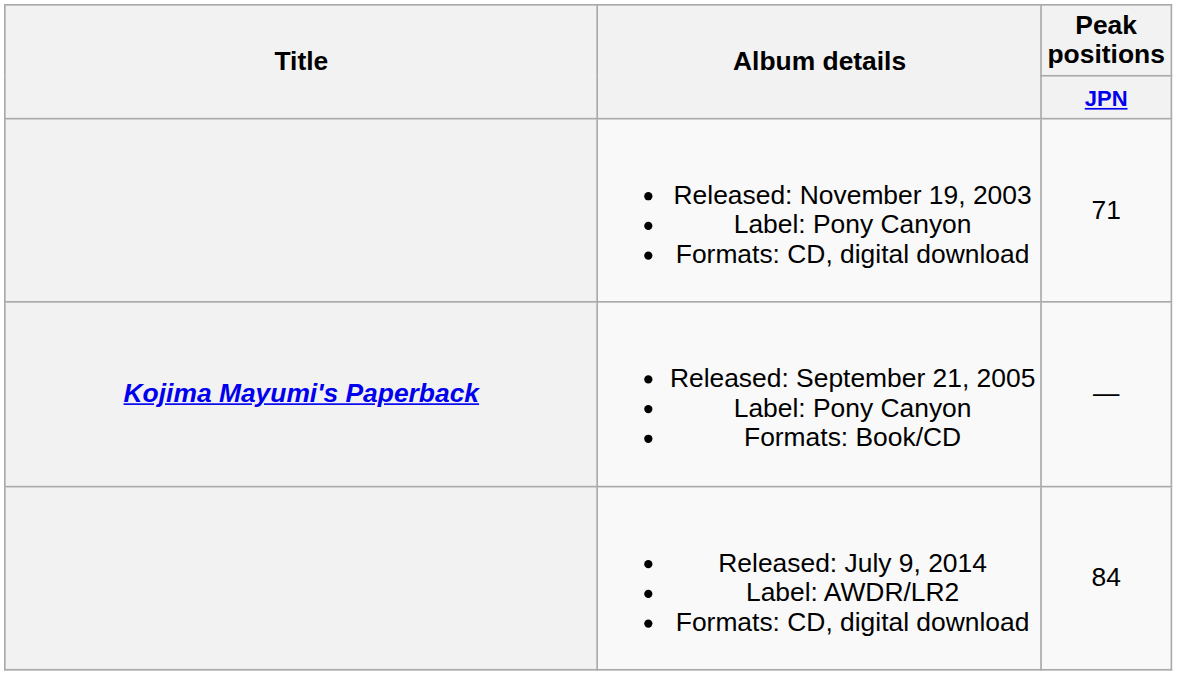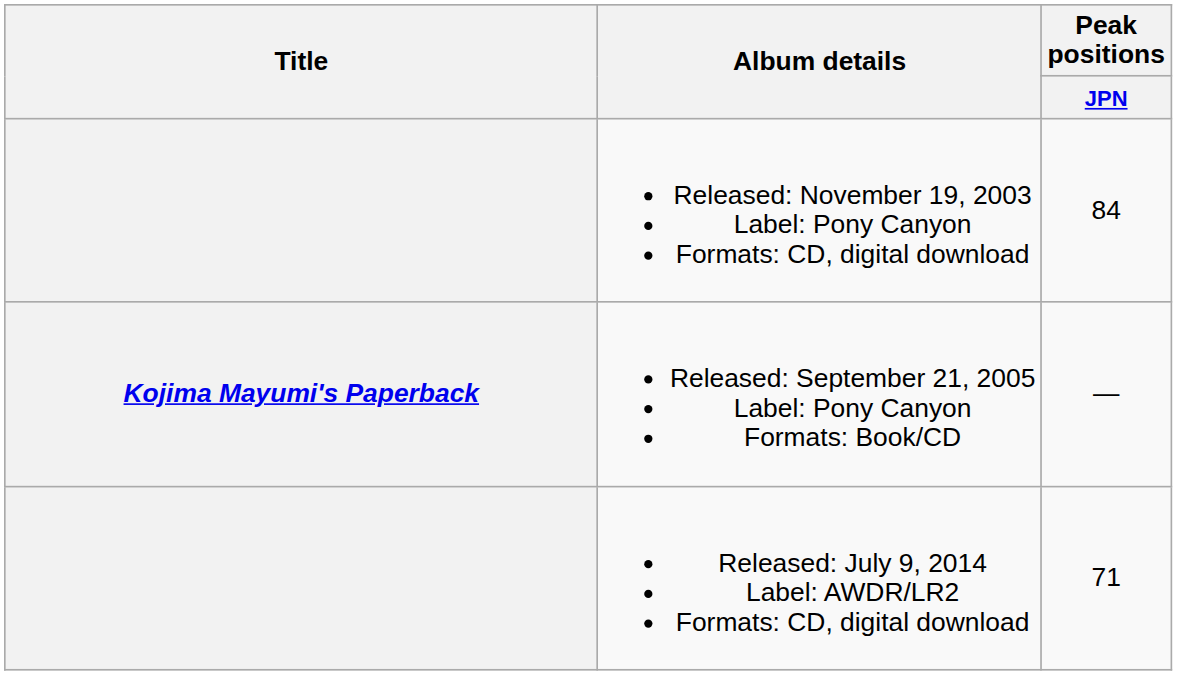row 3 | Peak positions / JPN: 71 -> 84
row 5 | Peak positions / JPN: 84 -> 71
